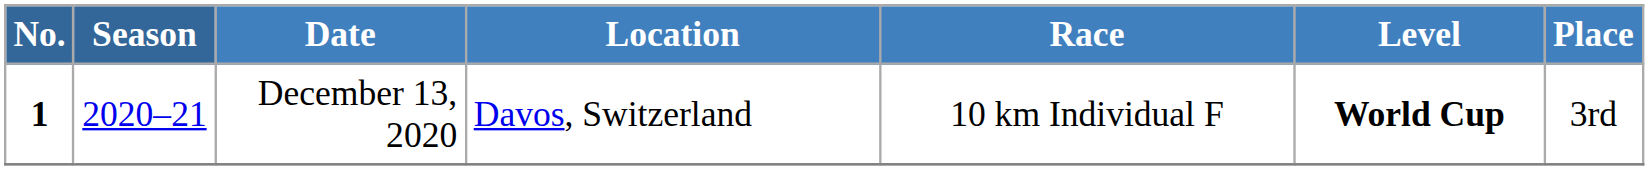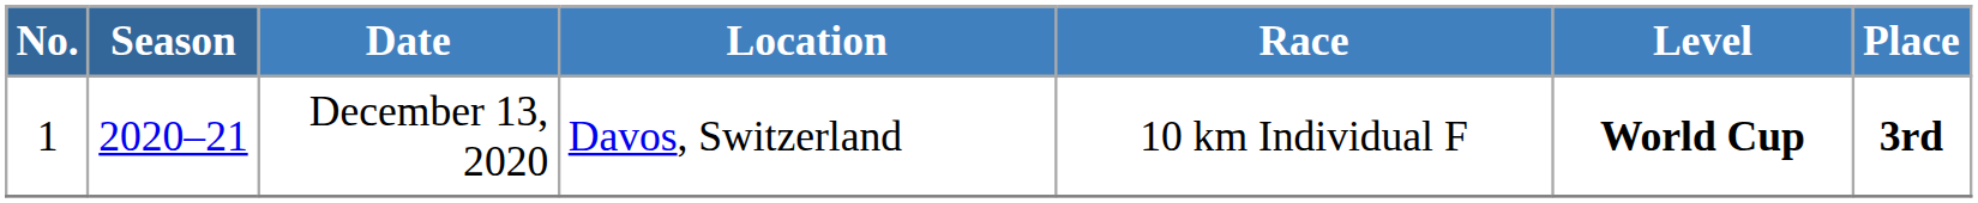December 13, 2020 | No.: bold -> normal
December 13, 2020 | Place: normal -> bold
